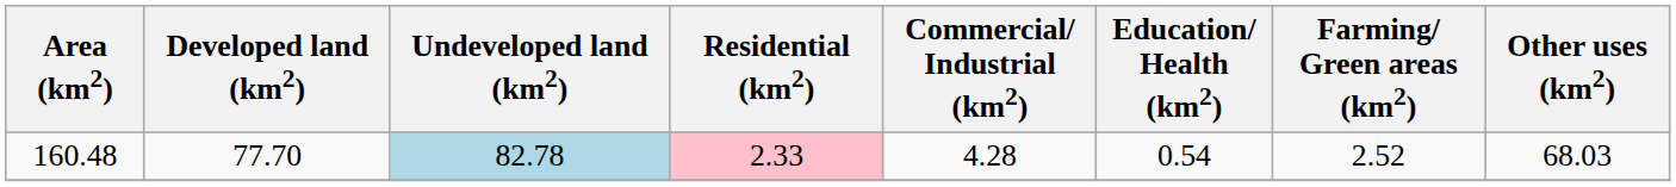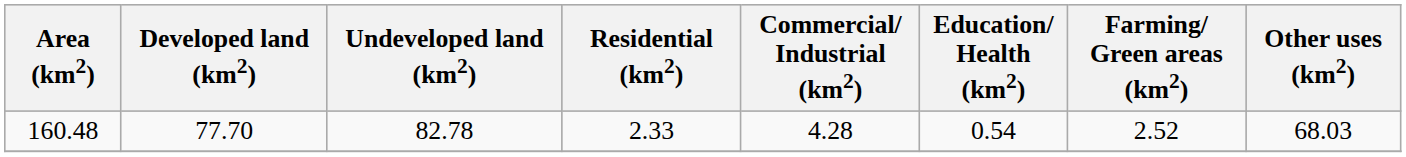160.48 | Undeveloped land (km2): lightblue background -> no background
160.48 | Residential (km2): pink background -> no background
